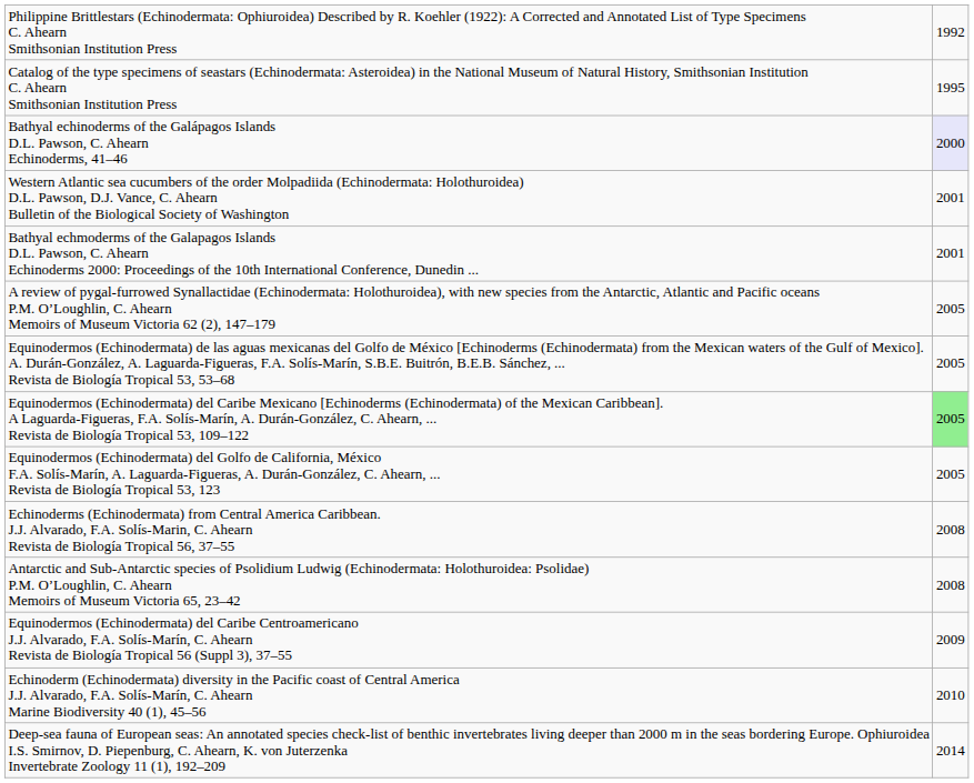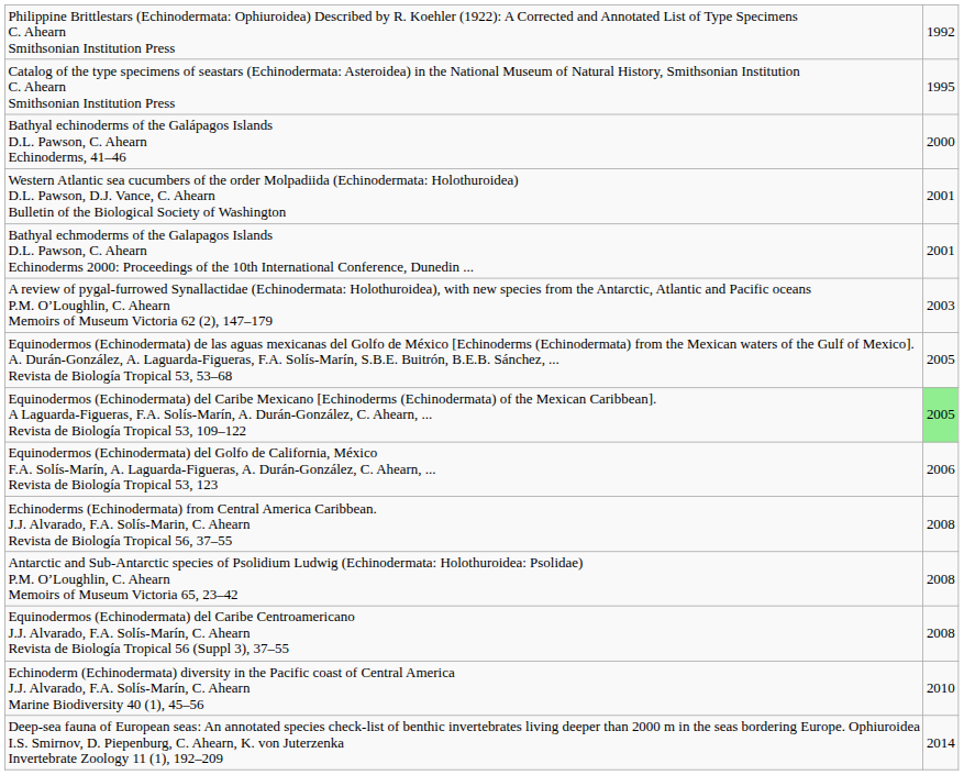row 3 | column 2: lavender background -> no background
row 6 | column 2: 2005 -> 2003
row 9 | column 2: 2005 -> 2006
row 12 | column 2: 2009 -> 2008
